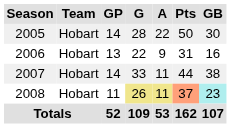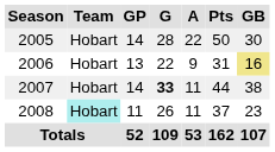2006 | GB: no background -> khaki background
2007 | G: normal -> bold
2008 | Team: no background -> paleturquoise background
2008 | G: khaki background -> no background
2008 | A: khaki background -> no background
2008 | Pts: lightsalmon background -> no background
2008 | GB: paleturquoise background -> no background
